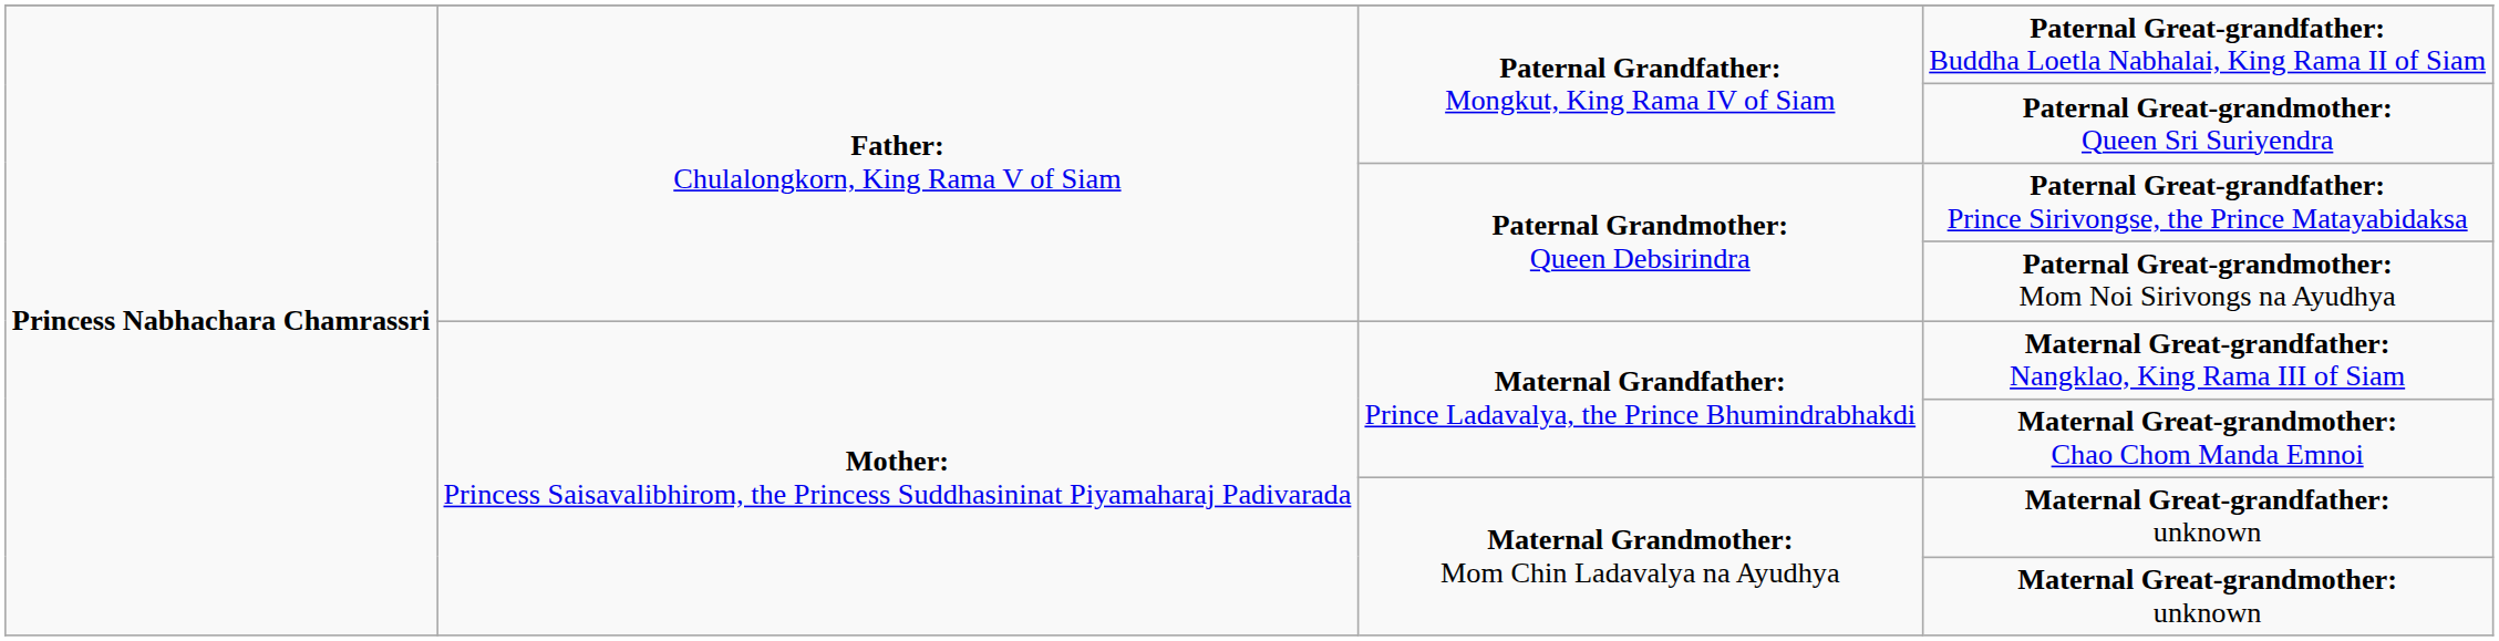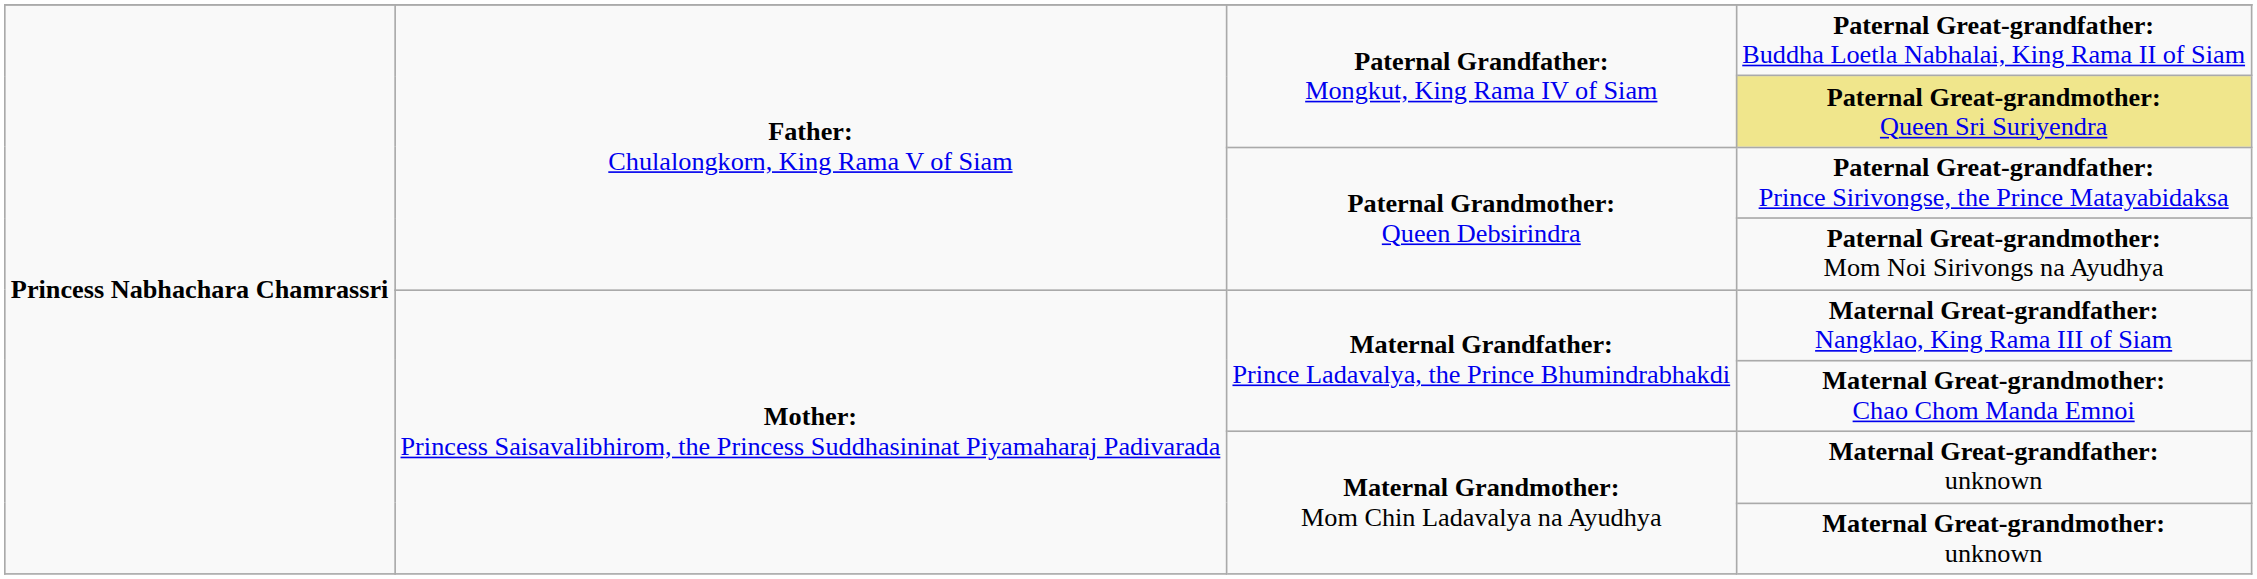Paternal Great-grandmother: Queen Sri Suriyendra | column 4: no background -> khaki background
